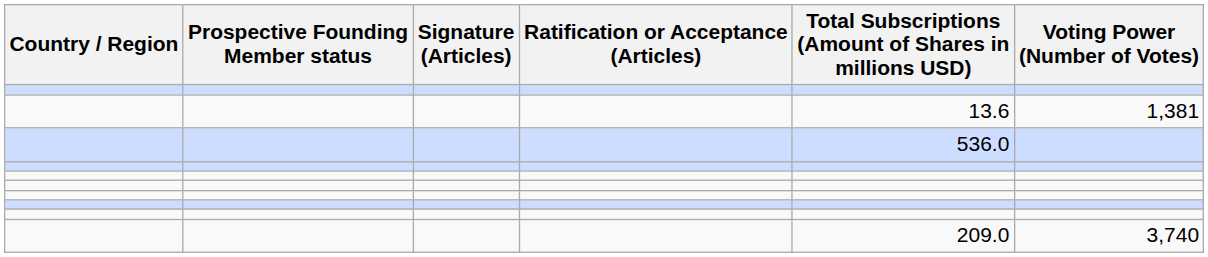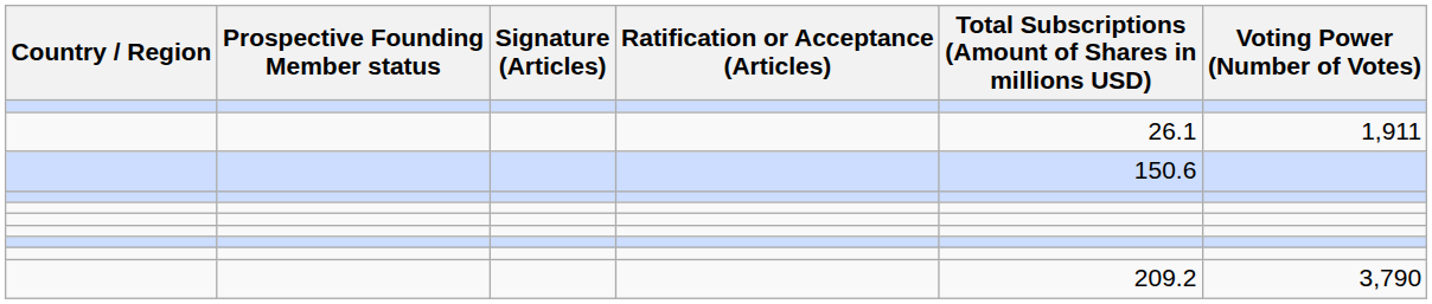row 3 | Total Subscriptions (Amount of Shares in millions USD): 13.6 -> 26.1
row 3 | Voting Power (Number of Votes): 1,381 -> 1,911
row 4 | Total Subscriptions (Amount of Shares in millions USD): 536.0 -> 150.6
row 11 | Total Subscriptions (Amount of Shares in millions USD): 209.0 -> 209.2
row 11 | Voting Power (Number of Votes): 3,740 -> 3,790
